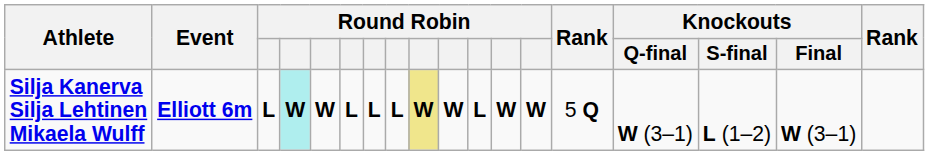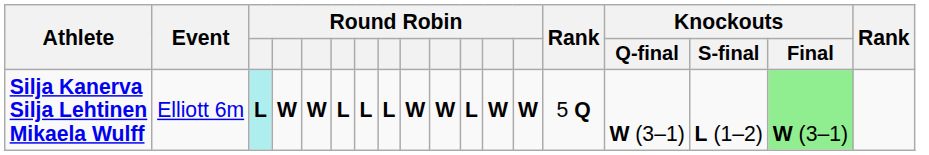Silja Kanerva Silja Lehtinen Mikaela Wulff | Event: bold -> normal
Silja Kanerva Silja Lehtinen Mikaela Wulff | column 3: no background -> paleturquoise background
Silja Kanerva Silja Lehtinen Mikaela Wulff | column 4: paleturquoise background -> no background
Silja Kanerva Silja Lehtinen Mikaela Wulff | column 9: khaki background -> no background
Silja Kanerva Silja Lehtinen Mikaela Wulff | Knockouts / Final: no background -> lightgreen background
